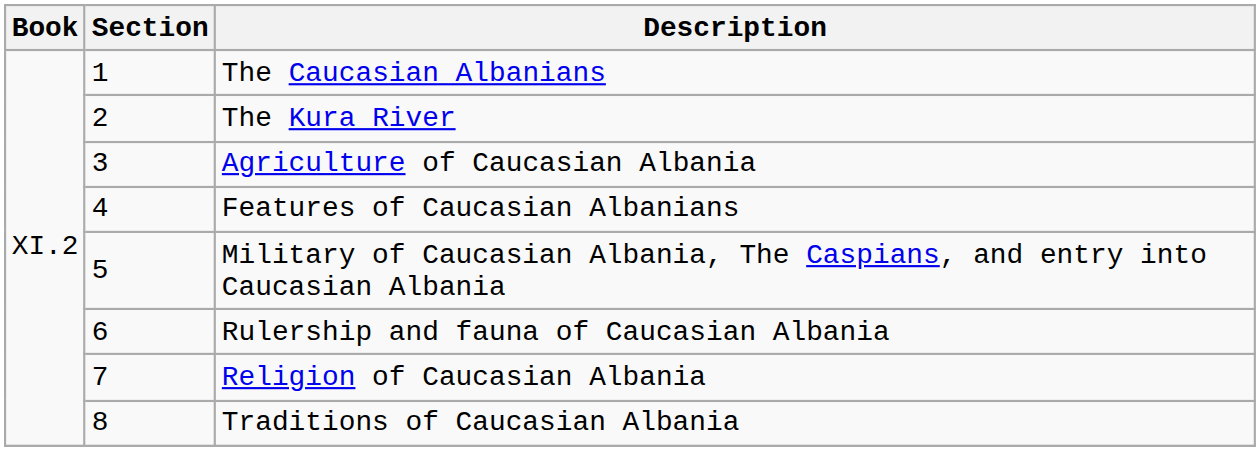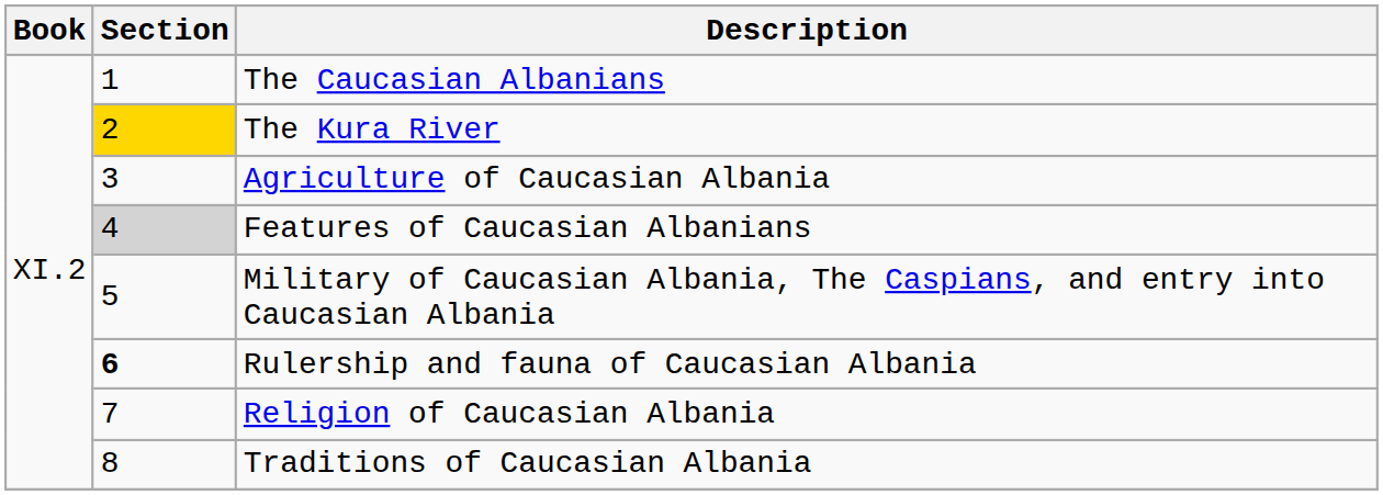The Kura River | Section: no background -> gold background
Features of Caucasian Albanians | Section: no background -> lightgrey background
Rulership and fauna of Caucasian Albania | Section: normal -> bold
